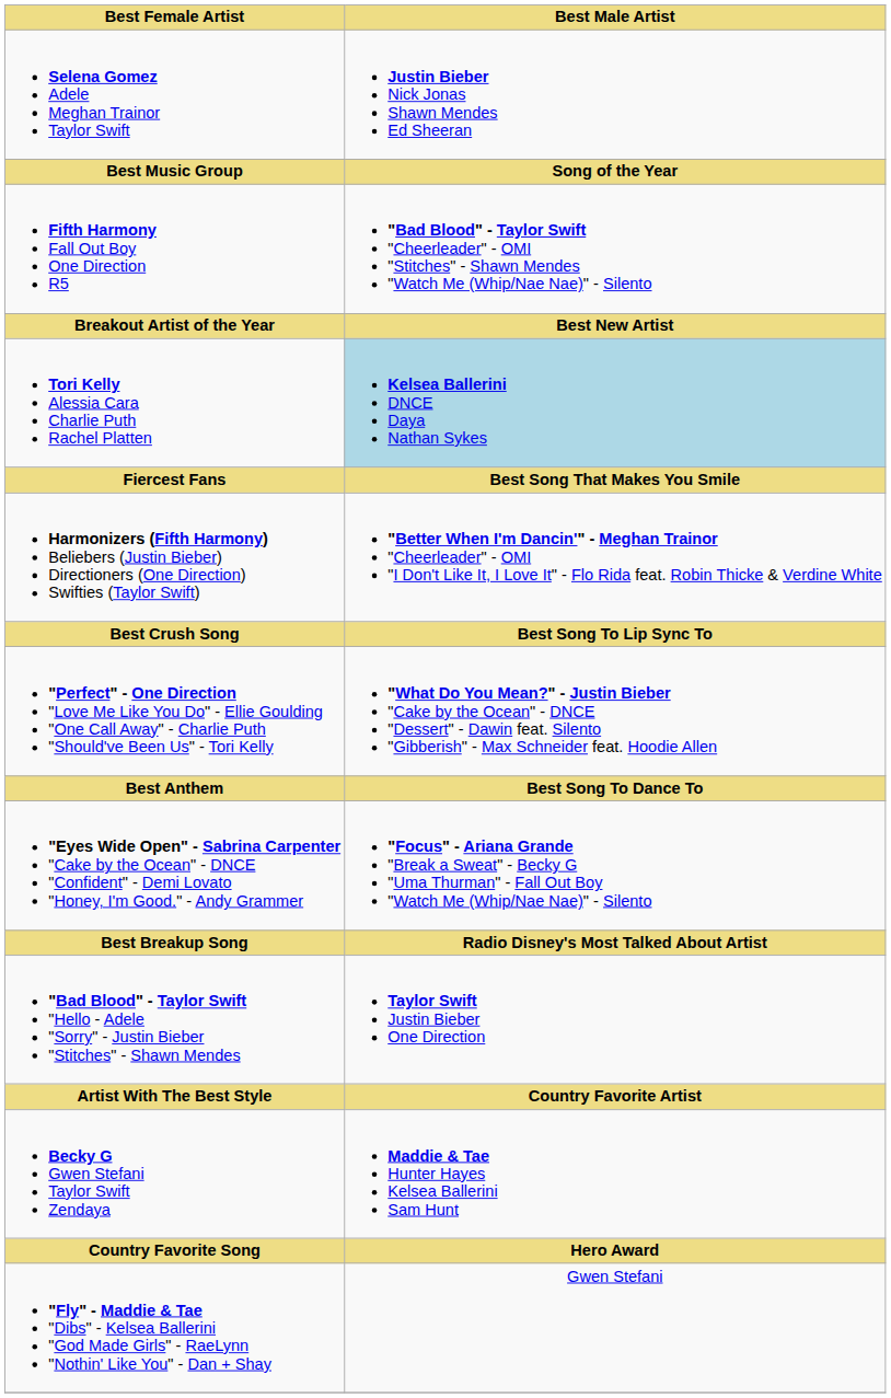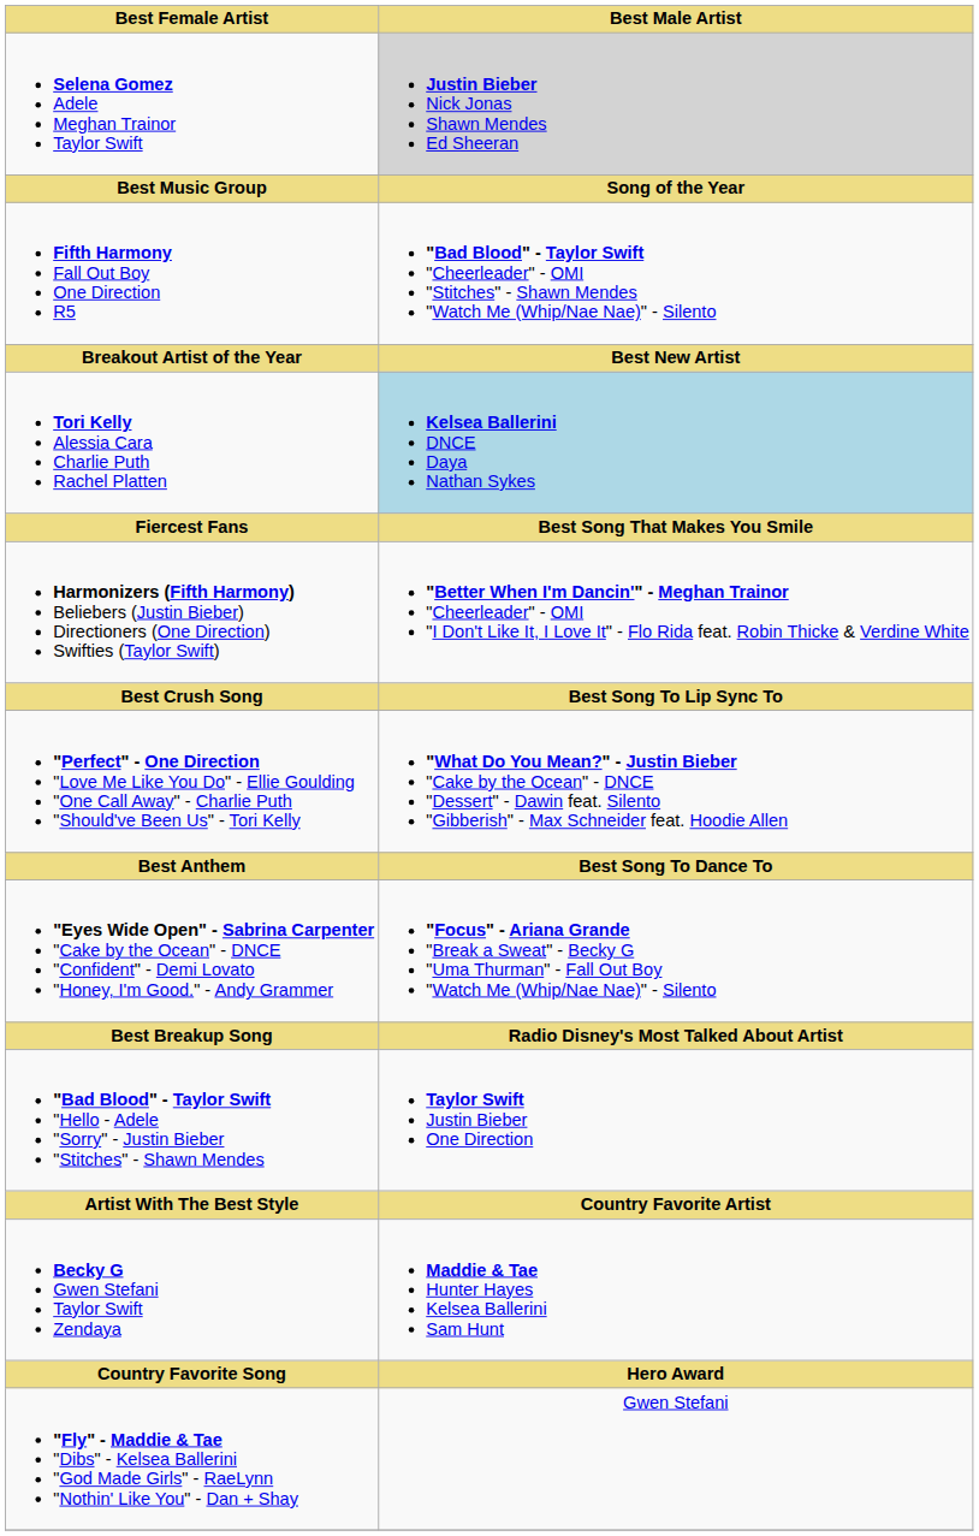Selena Gomez Adele Meghan Trainor Taylor Swift | Best Male Artist: no background -> lightgrey background
